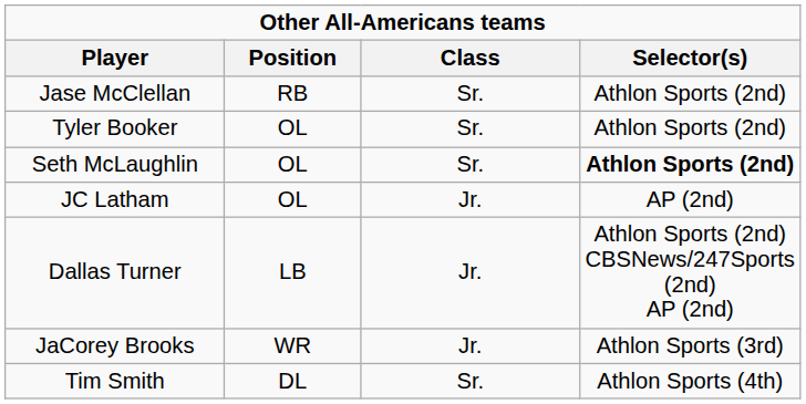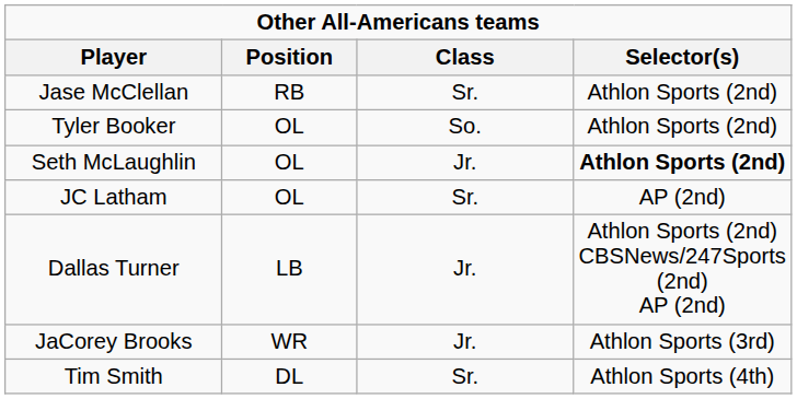Tyler Booker | Class: Sr. -> So.
Seth McLaughlin | Class: Sr. -> Jr.
JC Latham | Class: Jr. -> Sr.
